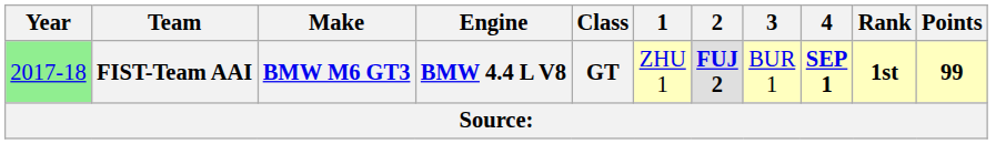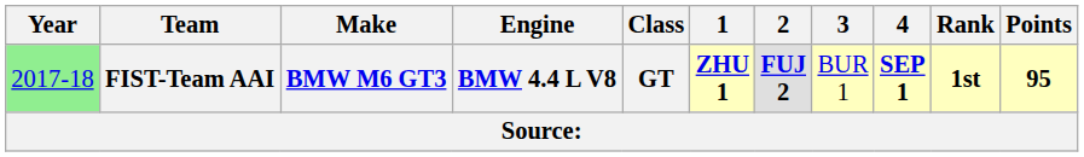FIST-Team AAI | 1: normal -> bold
FIST-Team AAI | Points: 99 -> 95
